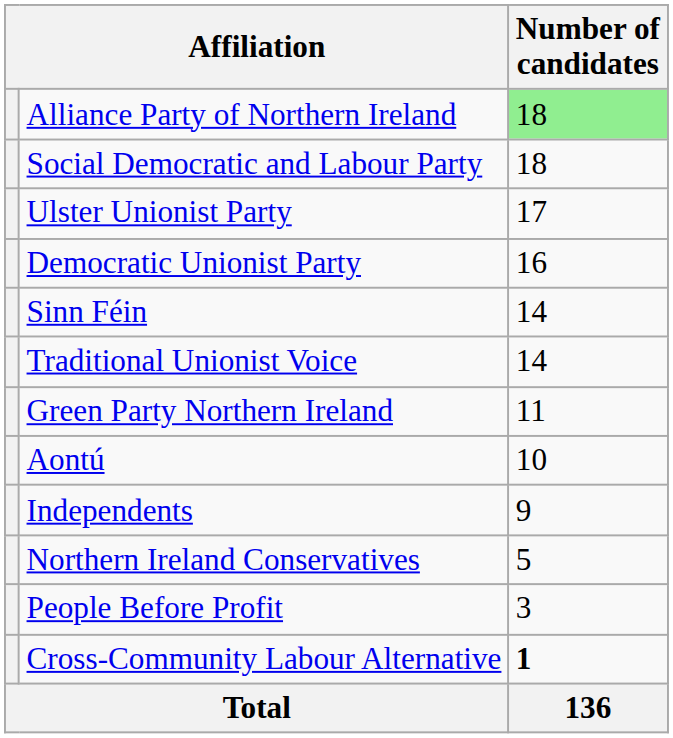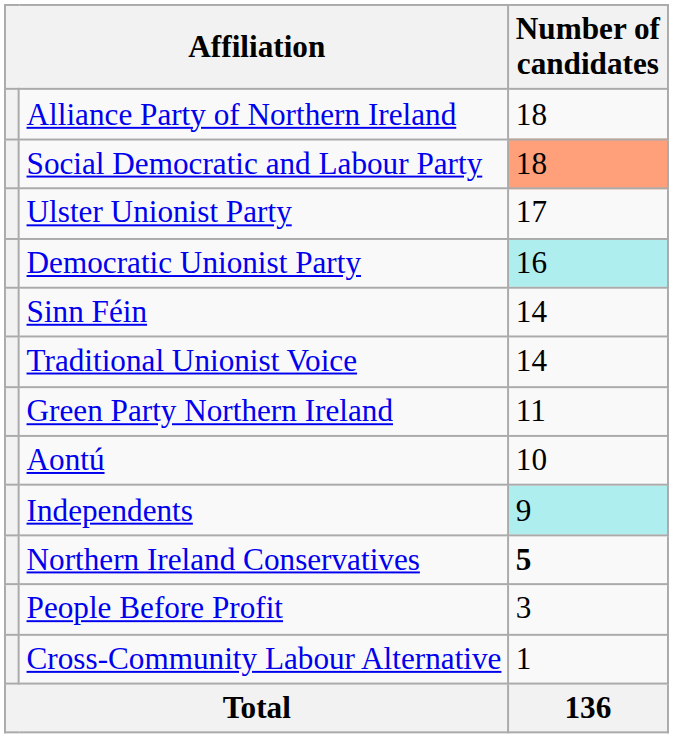Alliance Party of Northern Ireland | Number of candidates: lightgreen background -> no background
Social Democratic and Labour Party | Number of candidates: no background -> lightsalmon background
Democratic Unionist Party | Number of candidates: no background -> paleturquoise background
Independents | Number of candidates: no background -> paleturquoise background
Northern Ireland Conservatives | Number of candidates: normal -> bold
Cross-Community Labour Alternative | Number of candidates: bold -> normal
